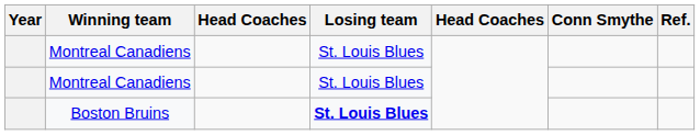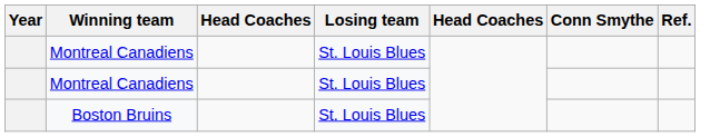Boston Bruins | Losing team: bold -> normal
